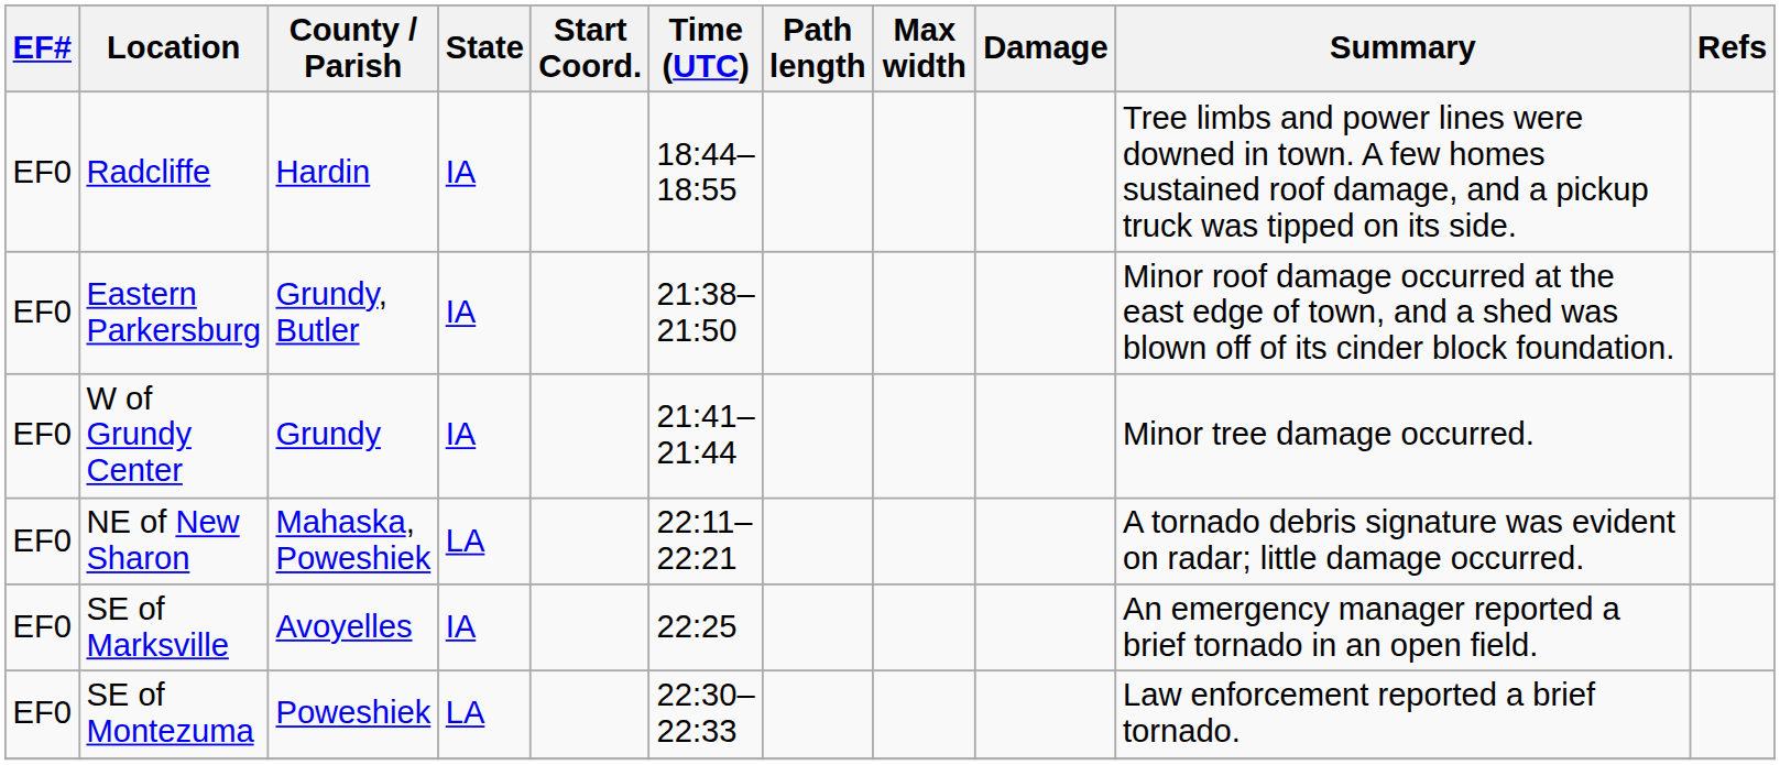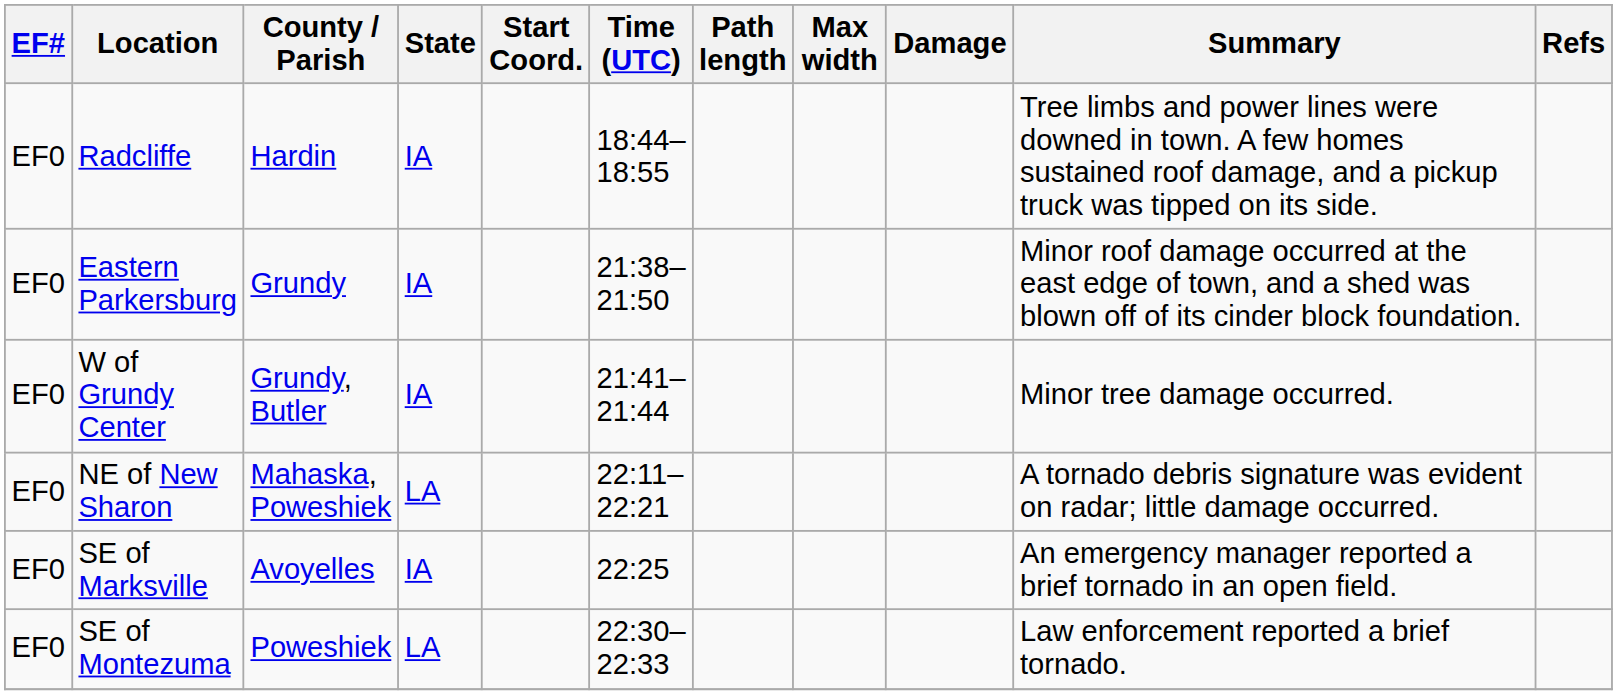Eastern Parkersburg | County / Parish: Grundy, Butler -> Grundy
W of Grundy Center | County / Parish: Grundy -> Grundy, Butler
